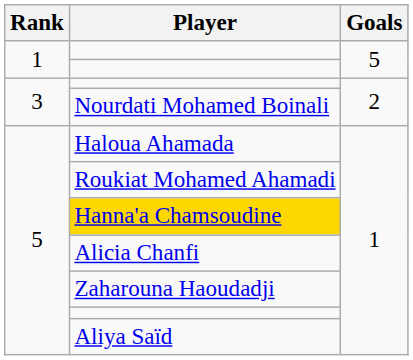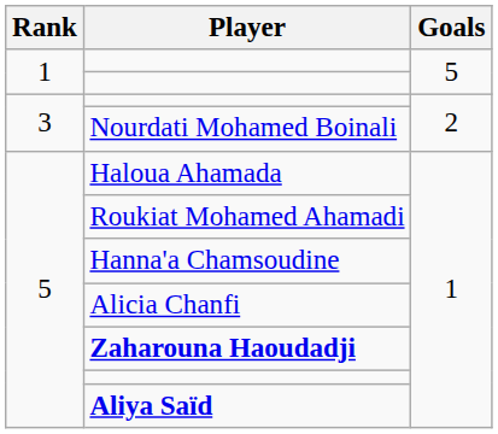Hanna'a Chamsoudine | Player: gold background -> no background
Zaharouna Haoudadji | Player: normal -> bold
Aliya Saïd | Player: normal -> bold
